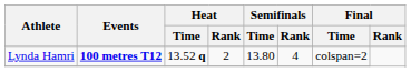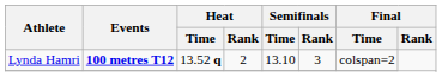Lynda Hamri | Semifinals / Time: 13.80 -> 13.10
Lynda Hamri | Semifinals / Rank: 4 -> 3
